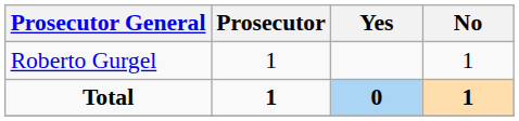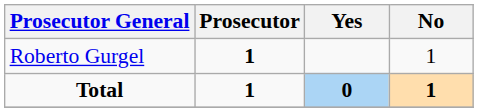Roberto Gurgel | Prosecutor: normal -> bold
